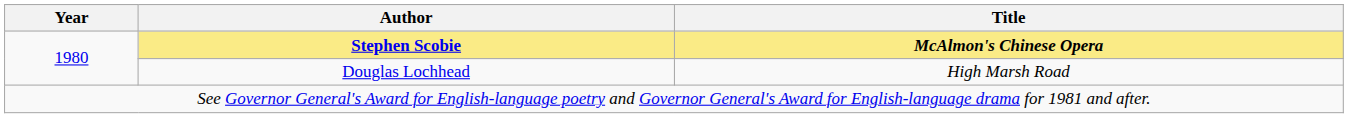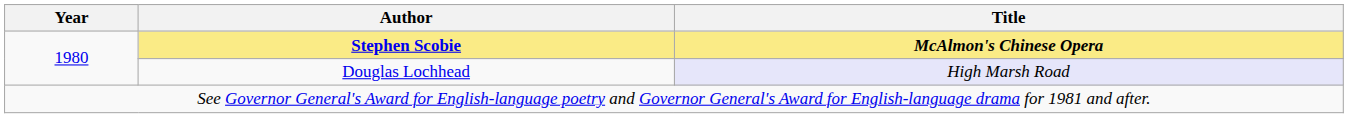Douglas Lochhead | Title: no background -> lavender background
